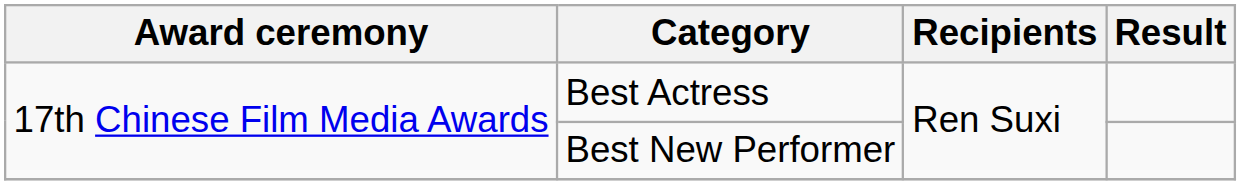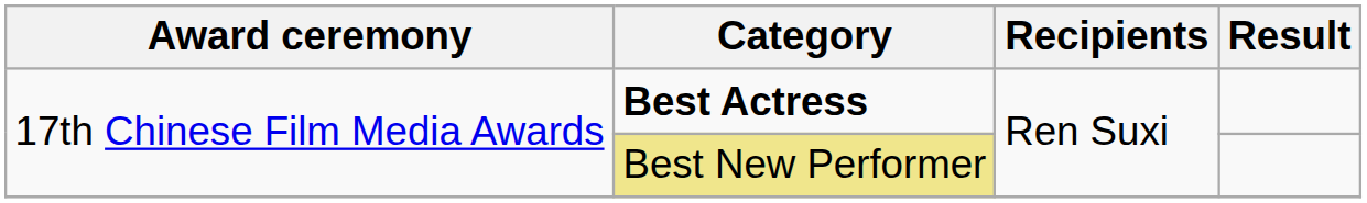Best Actress | Category: normal -> bold
Best New Performer | Category: no background -> khaki background
